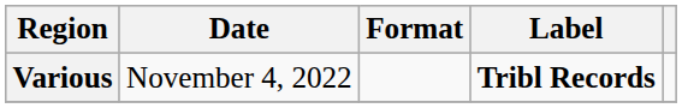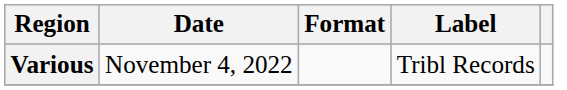Various | Label: bold -> normal
